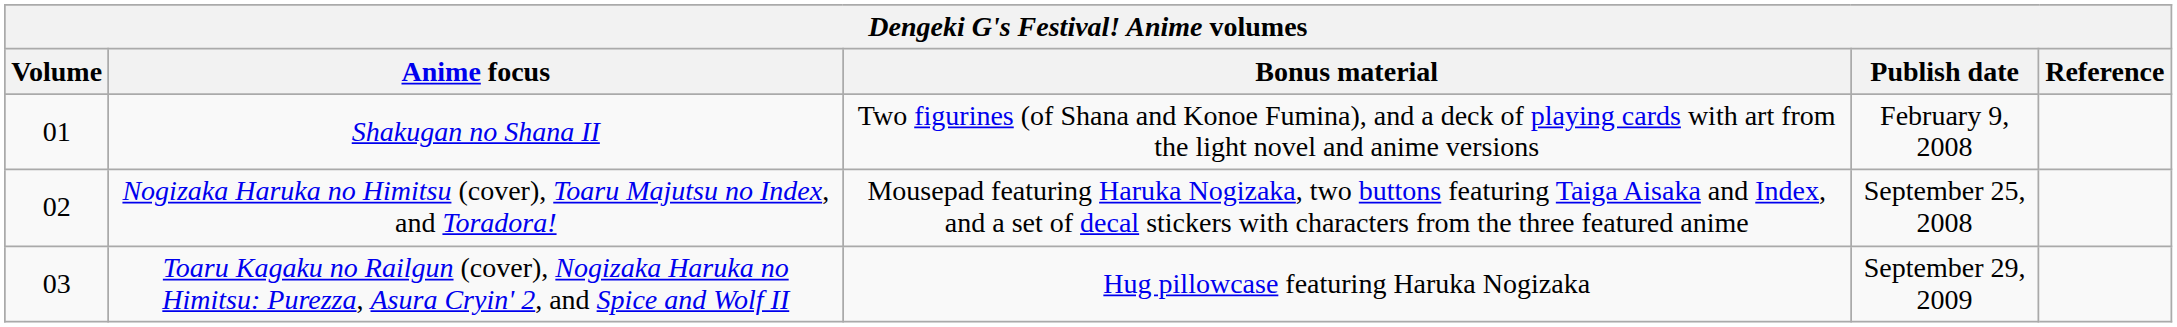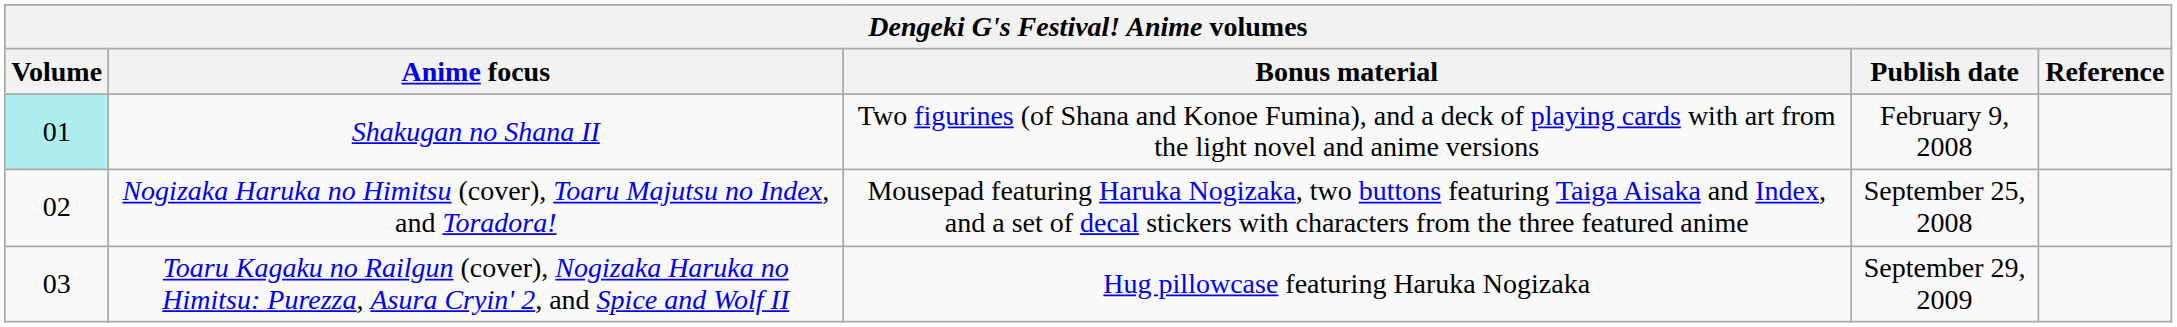Shakugan no Shana II | Volume: no background -> paleturquoise background
